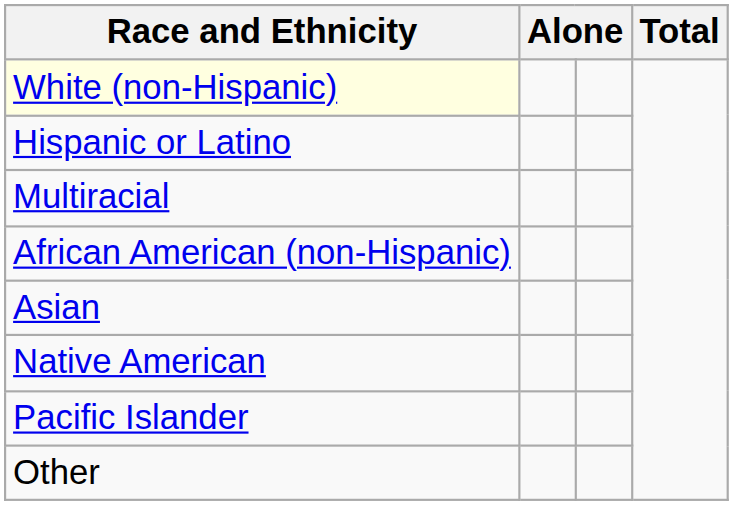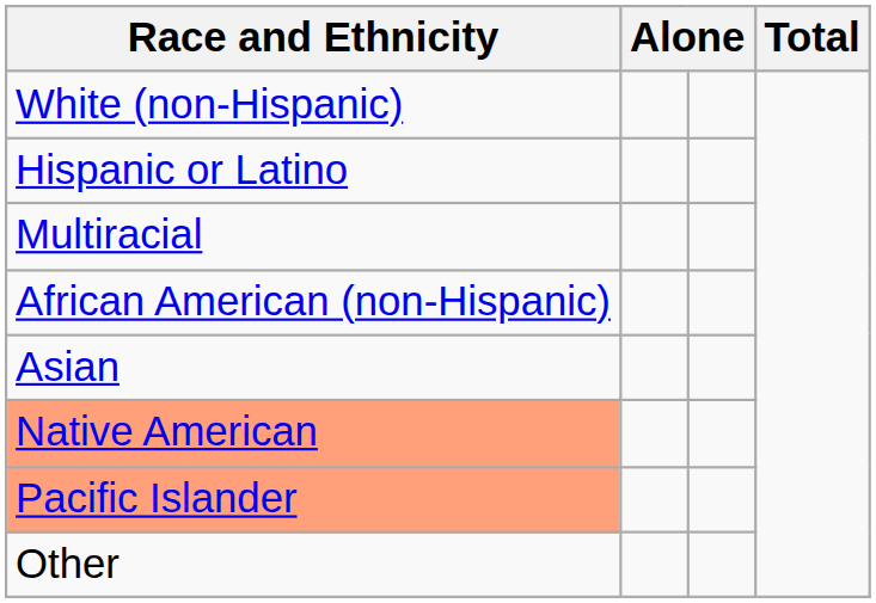White (non-Hispanic) | Race and Ethnicity: lightyellow background -> no background
Native American | Race and Ethnicity: no background -> lightsalmon background
Pacific Islander | Race and Ethnicity: no background -> lightsalmon background
